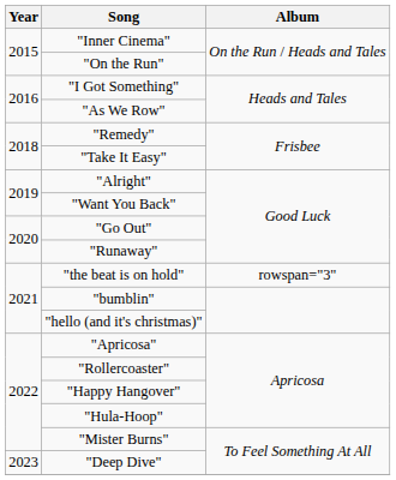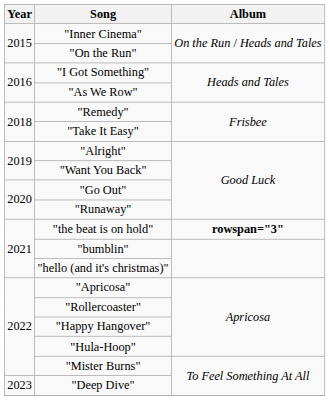"the beat is on hold" | Album: normal -> bold
